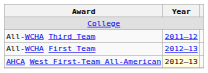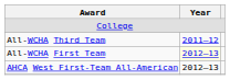All-WCHA First Team | Year: no background -> lightyellow background
AHCA West First-Team All-American | Year: lightyellow background -> no background
